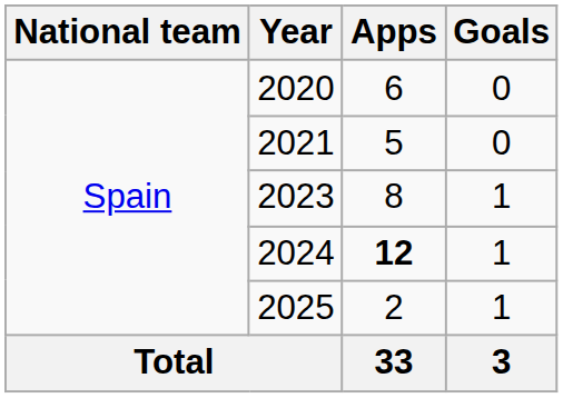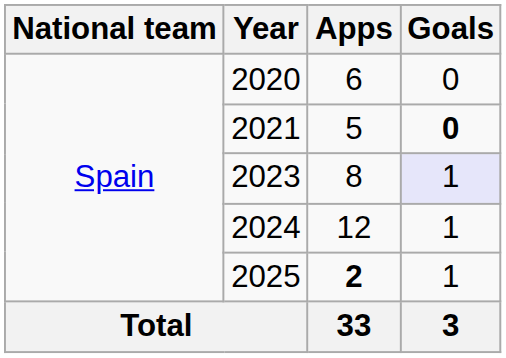2021 | Goals: normal -> bold
2023 | Goals: no background -> lavender background
2024 | Apps: bold -> normal
2025 | Apps: normal -> bold
